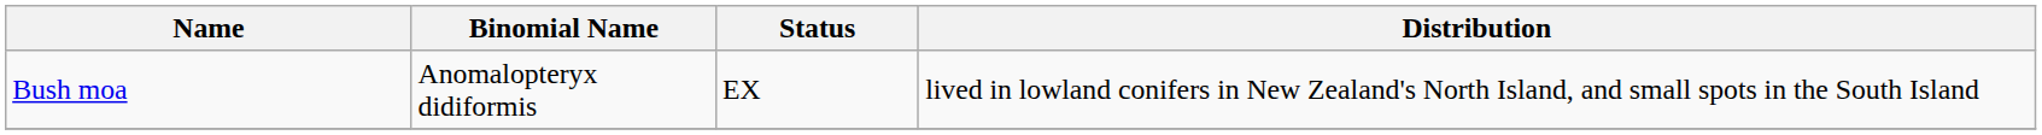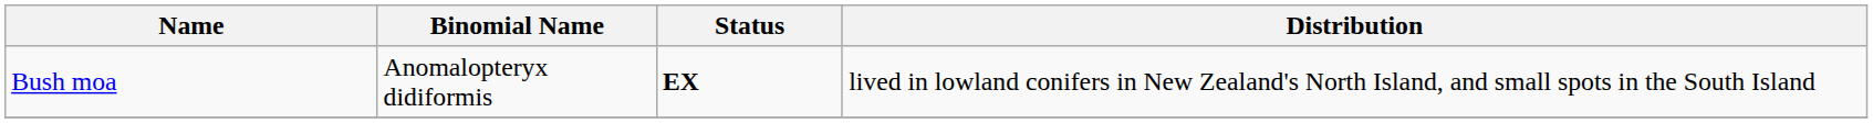Bush moa | Status: normal -> bold
